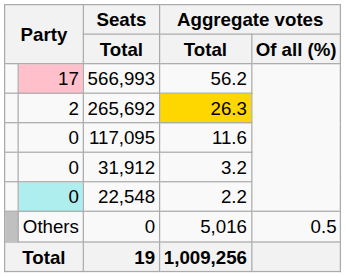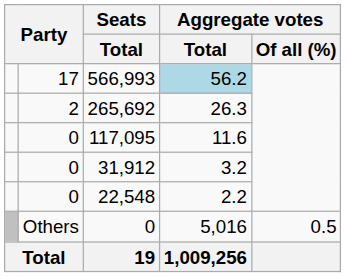566,993 | column 2: pink background -> no background
566,993 | Aggregate votes / Total: no background -> lightblue background
265,692 | Aggregate votes / Total: gold background -> no background
22,548 | column 2: paleturquoise background -> no background
